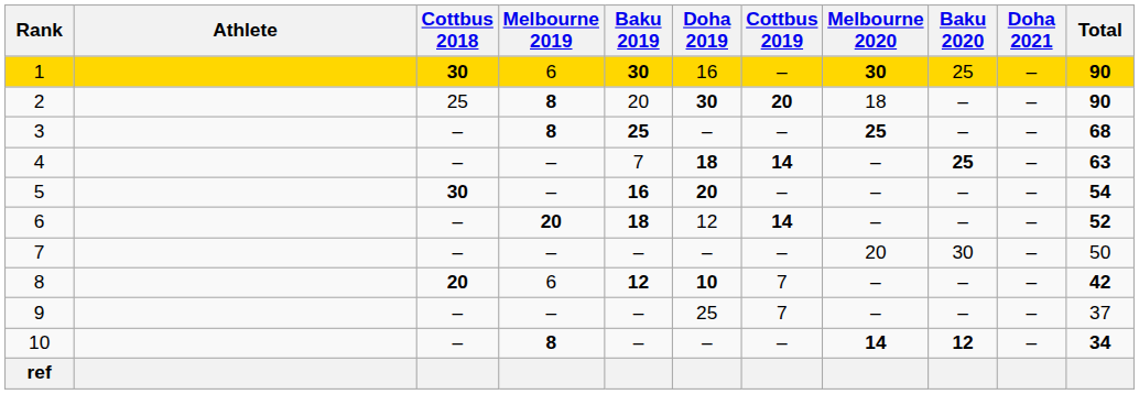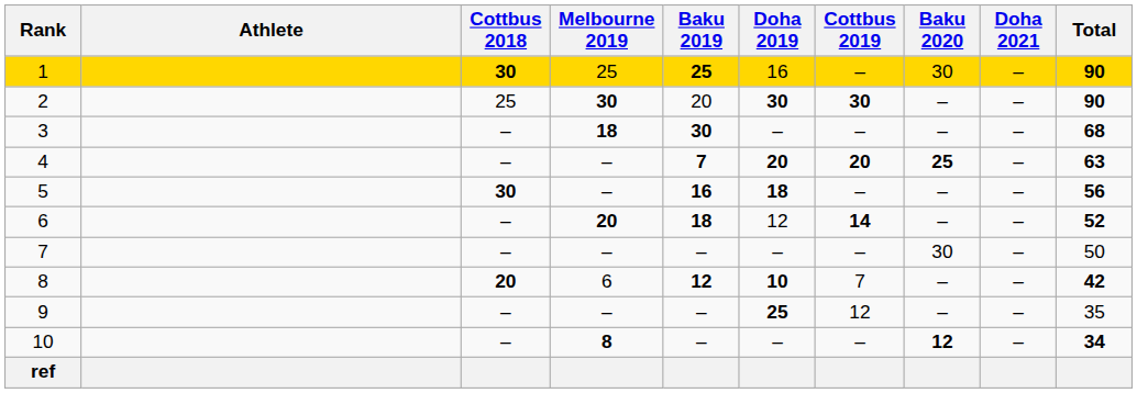- column: Melbourne 2020 | 30 | 18 | 25 | – | – | – | 20 | – | – | 14
1 | Melbourne 2019: 6 -> 25
1 | Baku 2019: 30 -> 25
1 | Baku 2020: 25 -> 30
2 | Melbourne 2019: 8 -> 30
2 | Cottbus 2019: 20 -> 30
3 | Melbourne 2019: 8 -> 18
3 | Baku 2019: 25 -> 30
4 | Baku 2019: normal -> bold
4 | Doha 2019: 18 -> 20
4 | Cottbus 2019: 14 -> 20
5 | Doha 2019: 20 -> 18
5 | Total: 54 -> 56
9 | Doha 2019: normal -> bold
9 | Cottbus 2019: 7 -> 12
9 | Total: 37 -> 35
